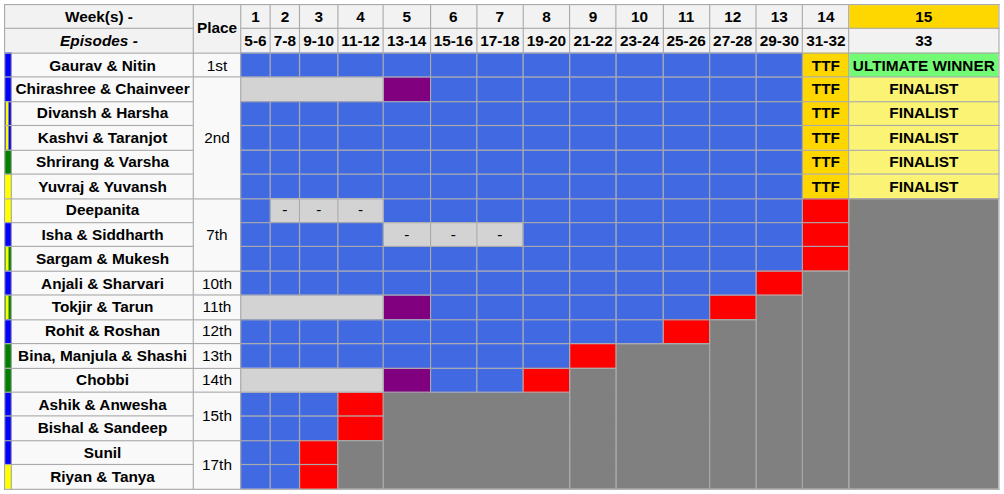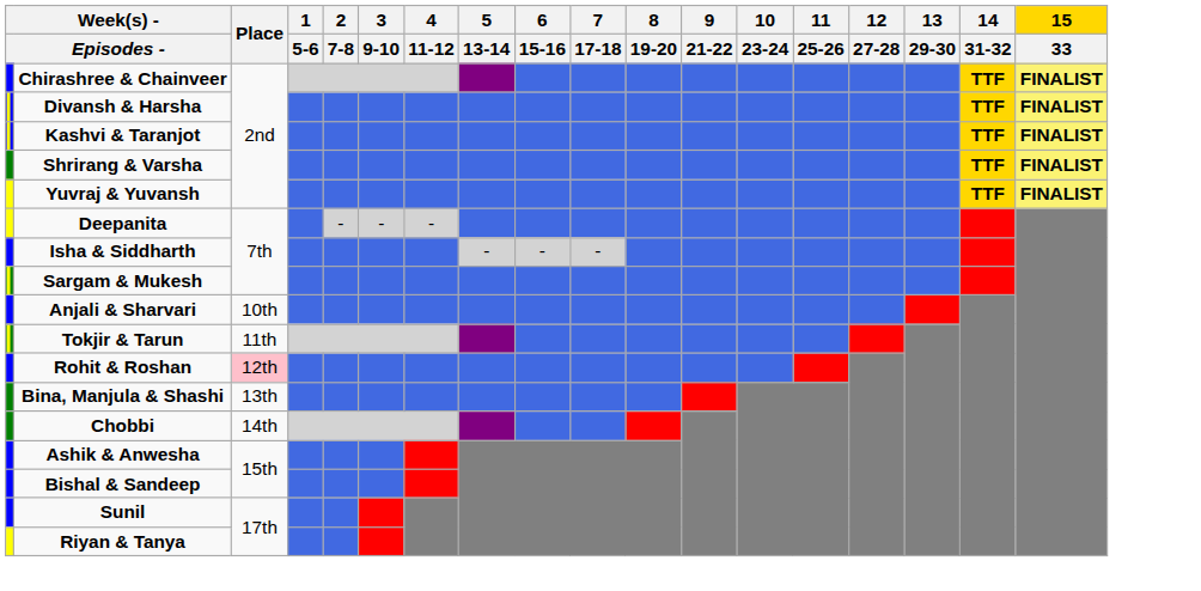- row: Gaurav & Nitin | 1st | TTF | ULTIMATE WINNER
Rohit & Roshan | Place: no background -> pink background
